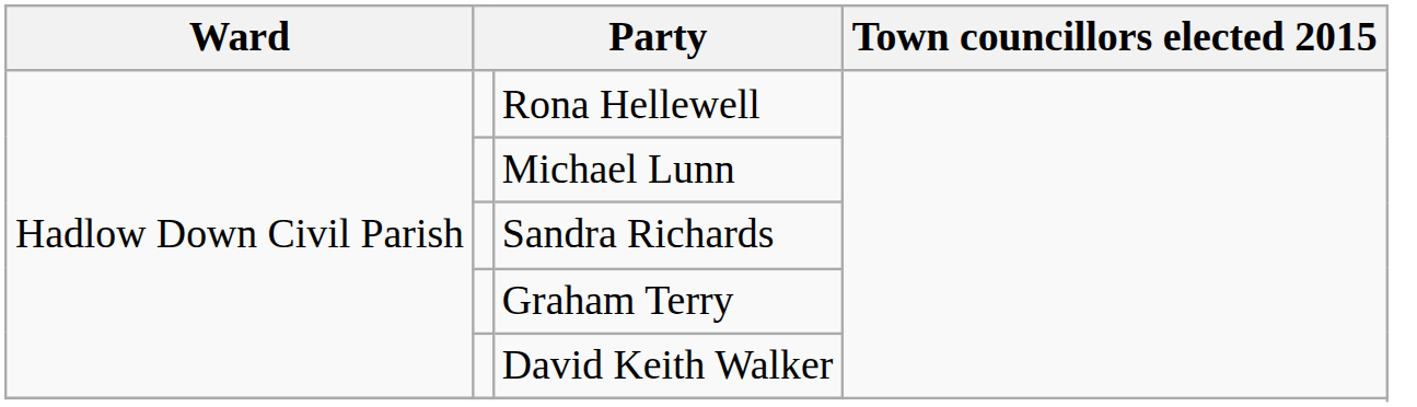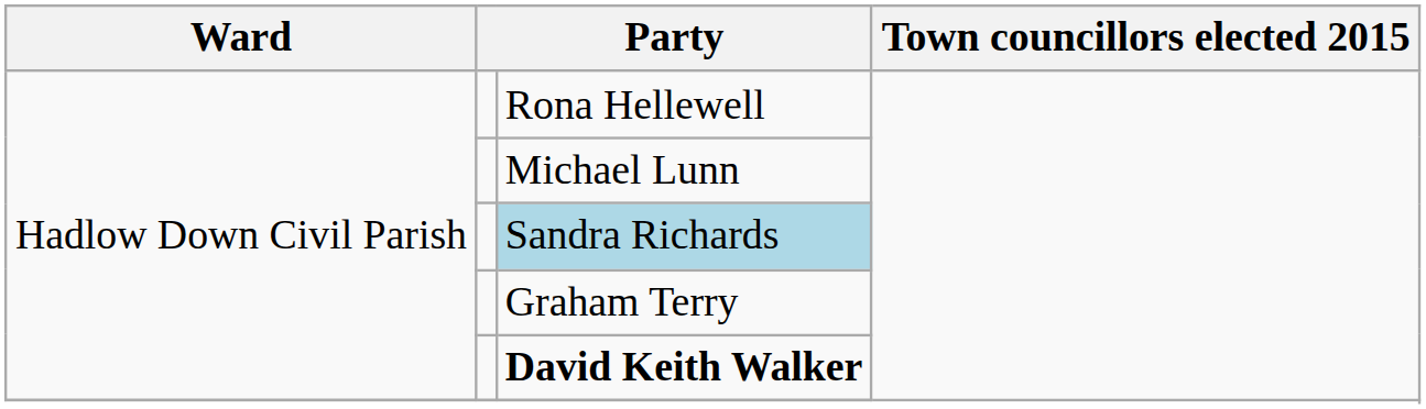Sandra Richards | column 3: no background -> lightblue background
David Keith Walker | column 3: normal -> bold
